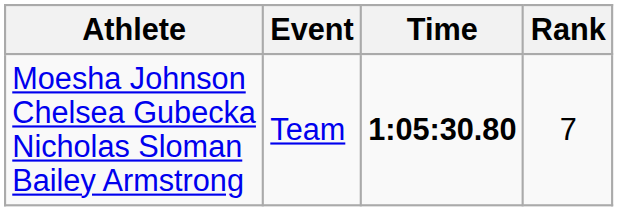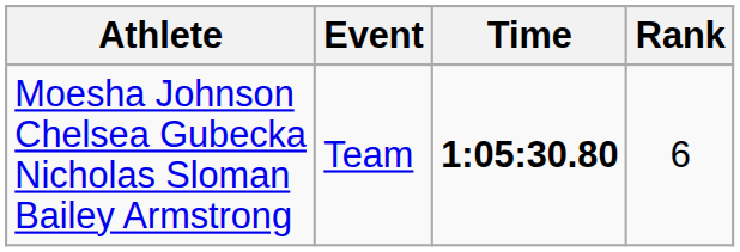row 2 | Rank: 7 -> 6
